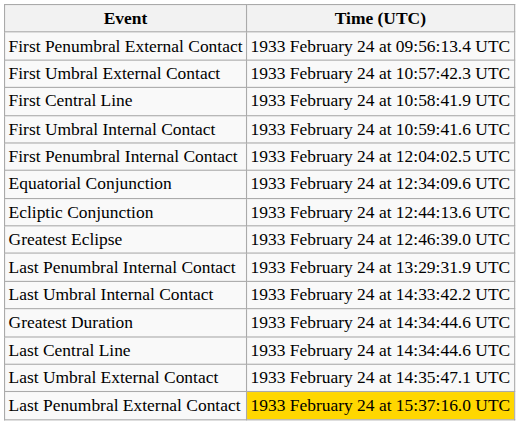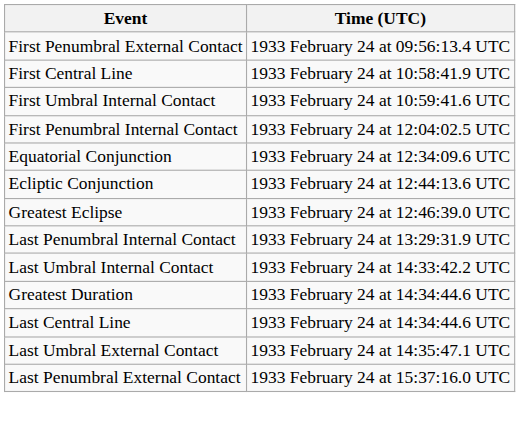- row: First Umbral External Contact | 1933 February 24 at 10:57:42.3 UTC
Last Penumbral External Contact | Time (UTC): gold background -> no background
